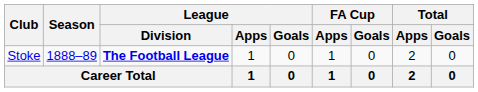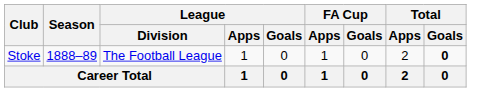Stoke | League / Division: bold -> normal
Stoke | Total / Goals: normal -> bold
